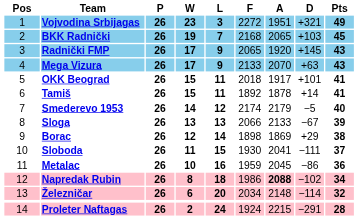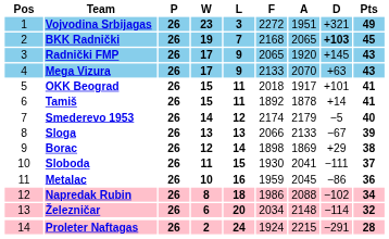BKK Radnički | D: normal -> bold
Napredak Rubin | A: bold -> normal
